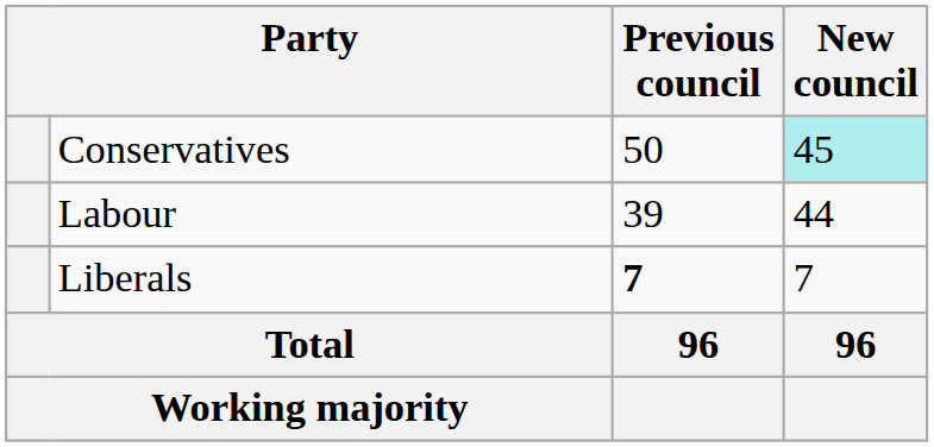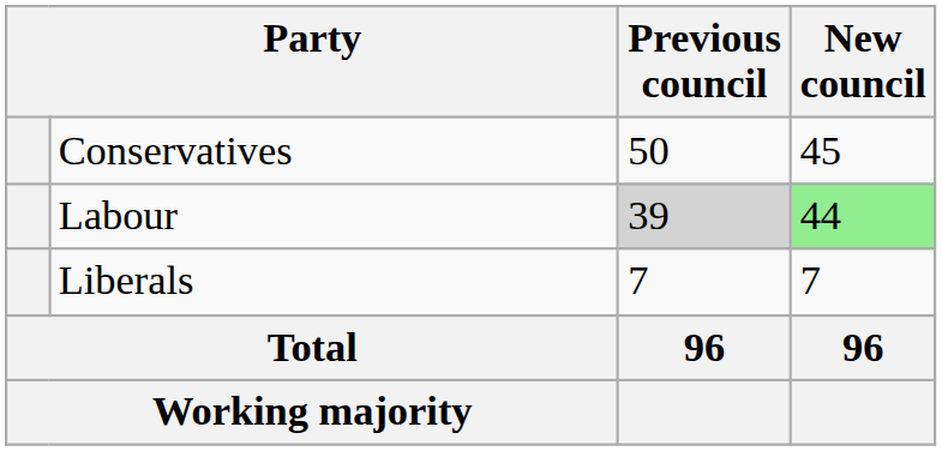Conservatives | New council: paleturquoise background -> no background
Labour | Previous council: no background -> lightgrey background
Labour | New council: no background -> lightgreen background
Liberals | Previous council: bold -> normal
